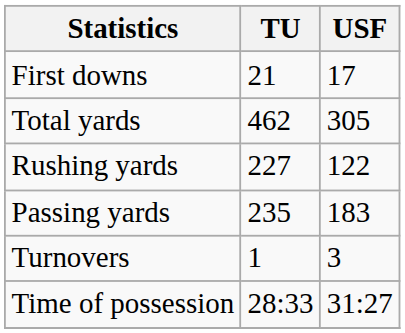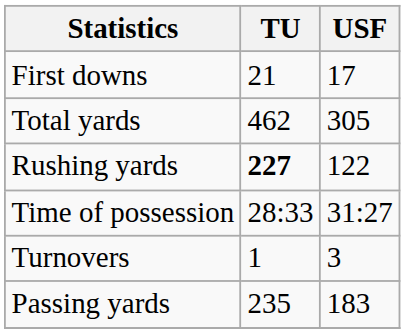Rushing yards | TU: normal -> bold
rows swapped: Passing yards <-> Time of possession
